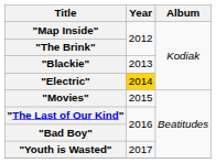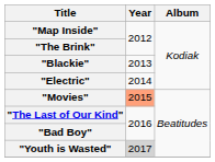"Electric" | Year: gold background -> no background
"Movies" | Year: no background -> lightsalmon background
"Youth is Wasted" | Year: no background -> lightgrey background
